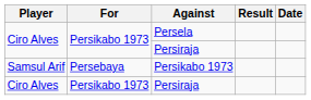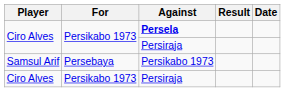Persela | Against: normal -> bold
